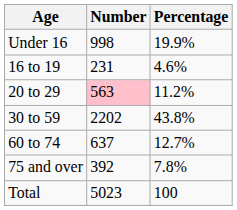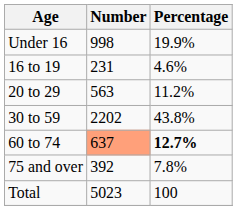20 to 29 | Number: pink background -> no background
60 to 74 | Number: no background -> lightsalmon background
60 to 74 | Percentage: normal -> bold
